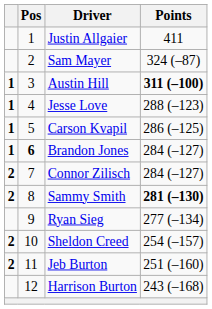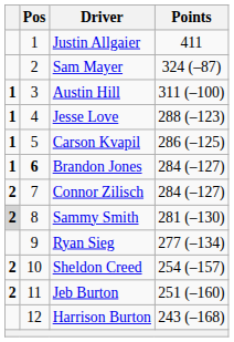Austin Hill | Points: bold -> normal
Sammy Smith | column 1: no background -> lightgrey background
Sammy Smith | Points: bold -> normal
